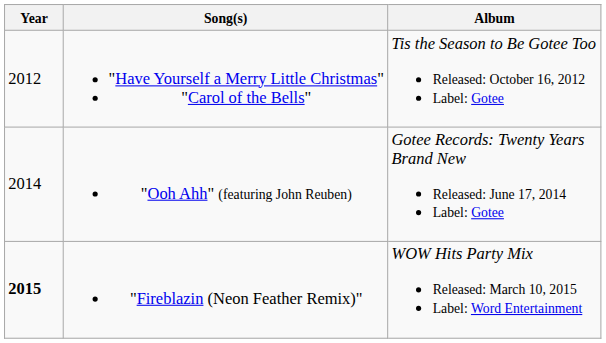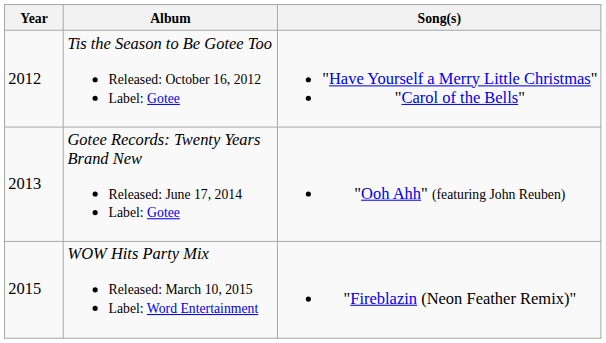columns swapped: Album <-> Song(s)
row 3 | Year: 2014 -> 2013
row 4 | Year: bold -> normal
